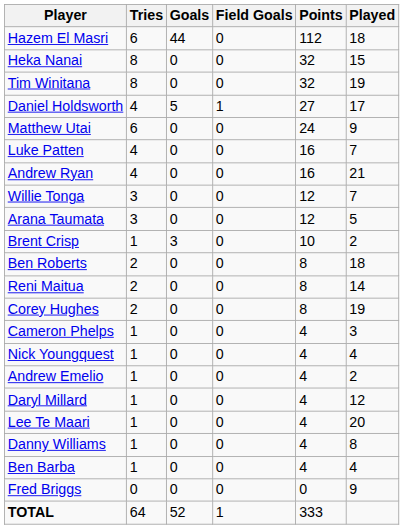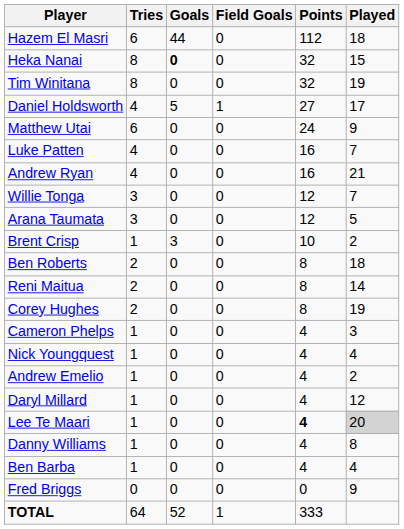Heka Nanai | Goals: normal -> bold
Lee Te Maari | Points: normal -> bold
Lee Te Maari | Played: no background -> lightgrey background
